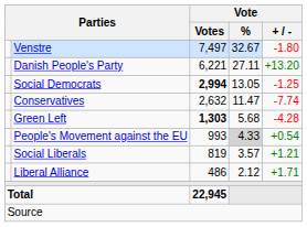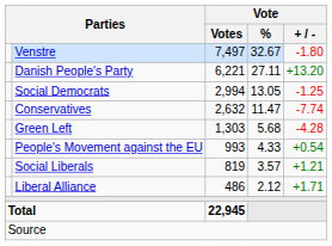Social Democrats | Vote / Votes: bold -> normal
Green Left | Vote / Votes: bold -> normal
People's Movement against the EU | Vote / %: lightgrey background -> no background
